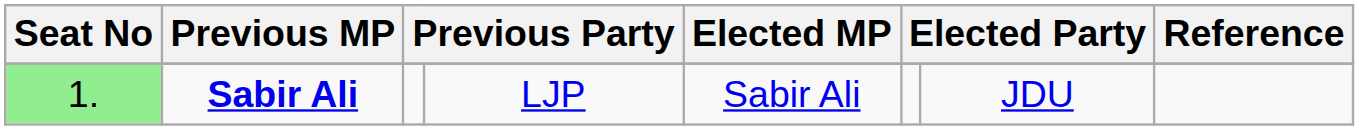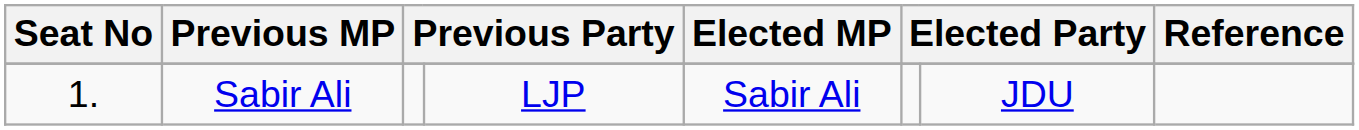row 2 | Seat No: lightgreen background -> no background
row 2 | Previous MP: bold -> normal
